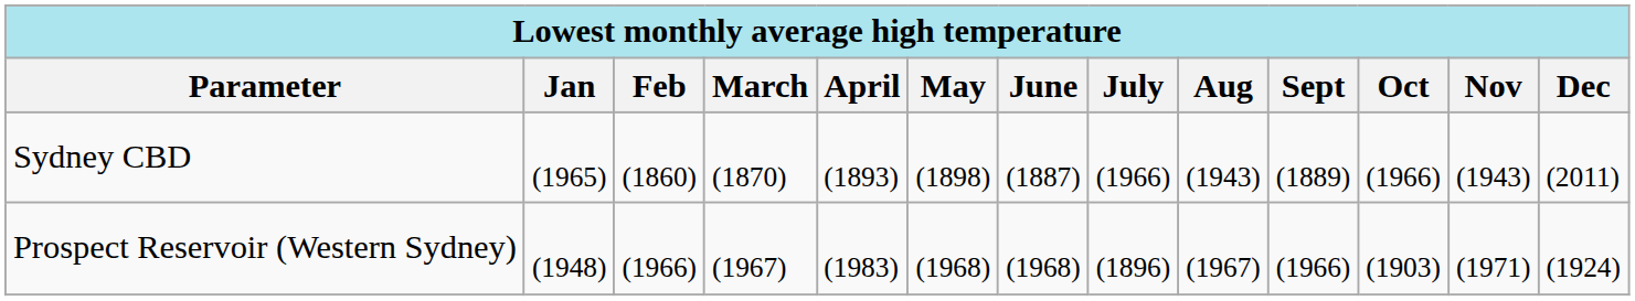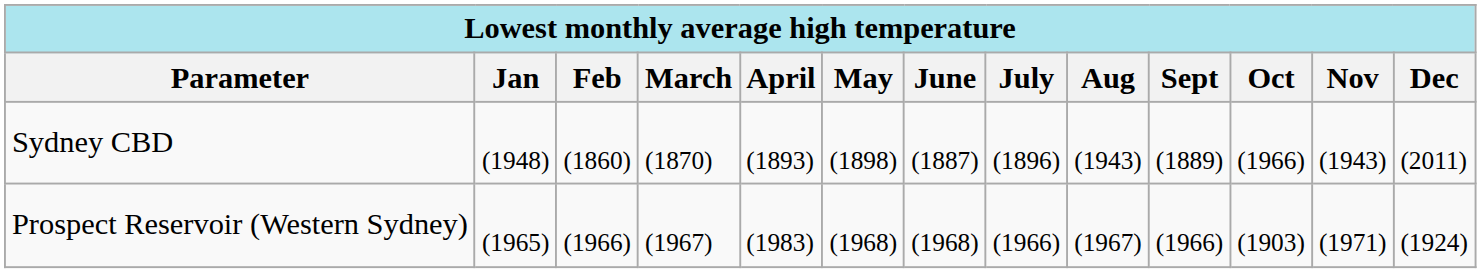Sydney CBD | Jan: (1965) -> (1948)
Sydney CBD | July: (1966) -> (1896)
Prospect Reservoir (Western Sydney) | Jan: (1948) -> (1965)
Prospect Reservoir (Western Sydney) | July: (1896) -> (1966)
